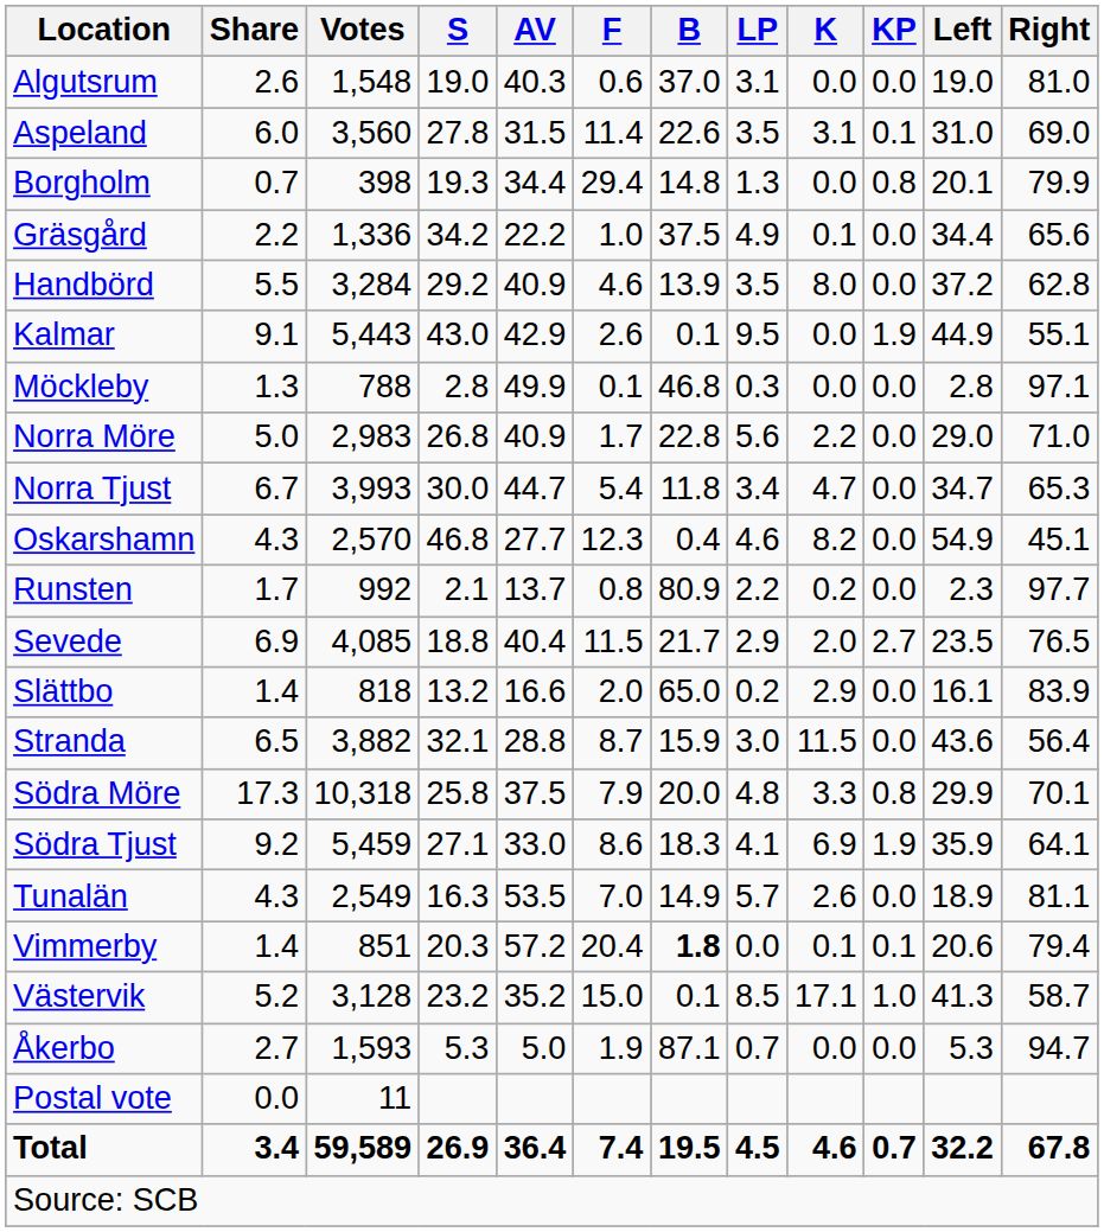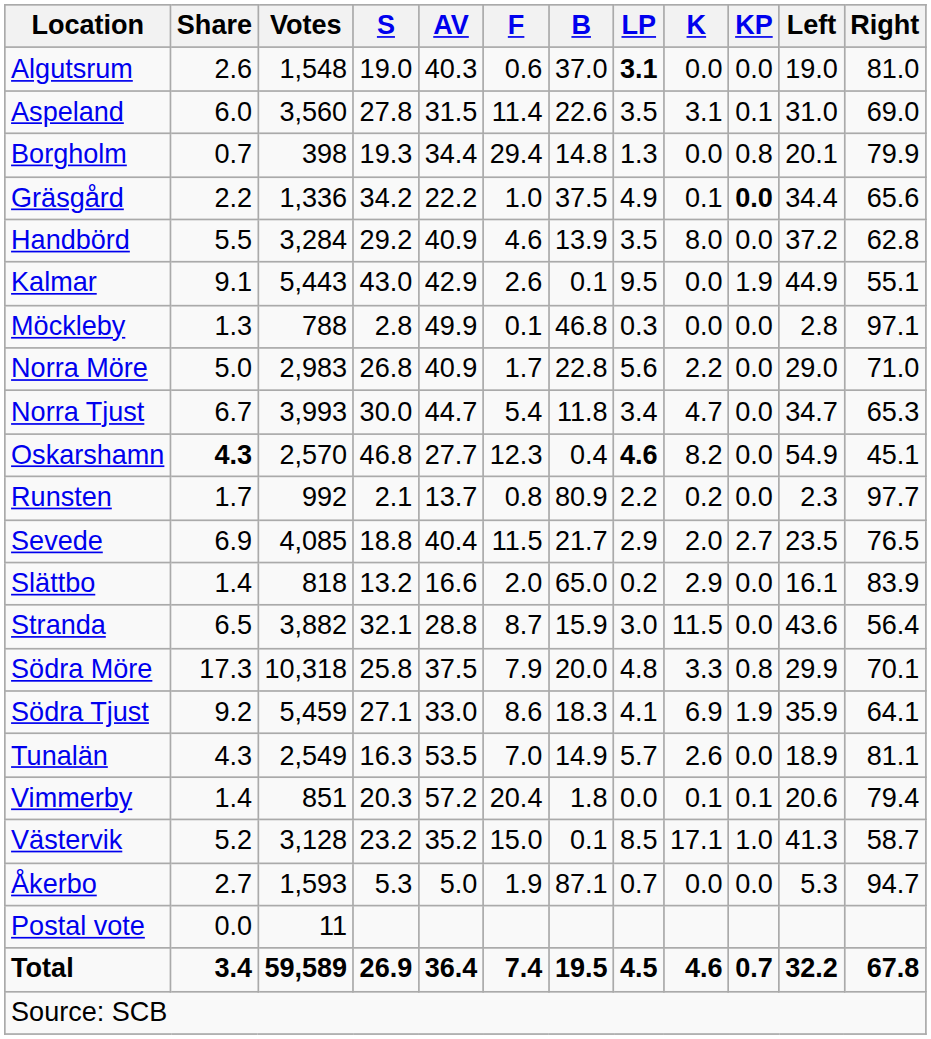Algutsrum | LP: normal -> bold
Gräsgård | KP: normal -> bold
Oskarshamn | Share: normal -> bold
Oskarshamn | LP: normal -> bold
Vimmerby | B: bold -> normal
